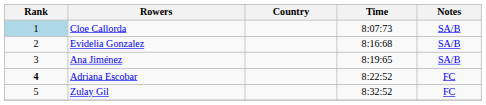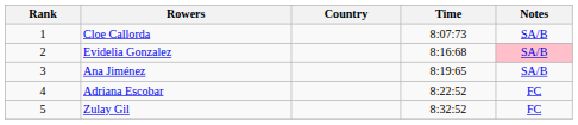Cloe Callorda | Rank: lightblue background -> no background
Evidelia Gonzalez | Notes: no background -> pink background
Adriana Escobar | Rank: bold -> normal
